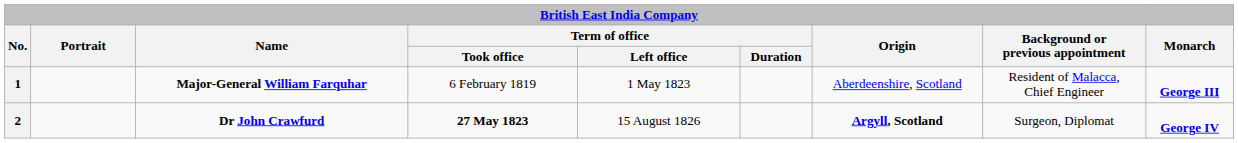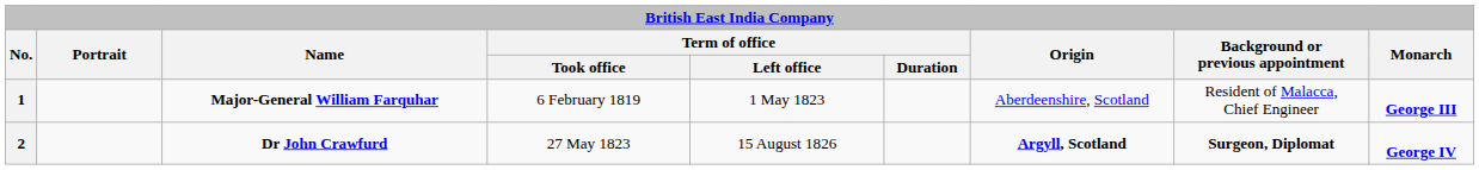2 | Term of office / Took office: bold -> normal
2 | Background or previous appointment: normal -> bold
